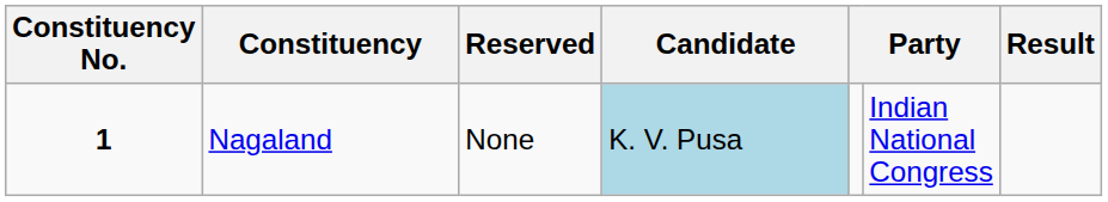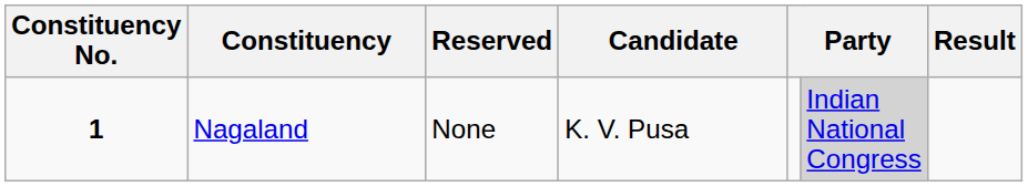Nagaland | Candidate: lightblue background -> no background
Nagaland | column 6: no background -> lightgrey background
